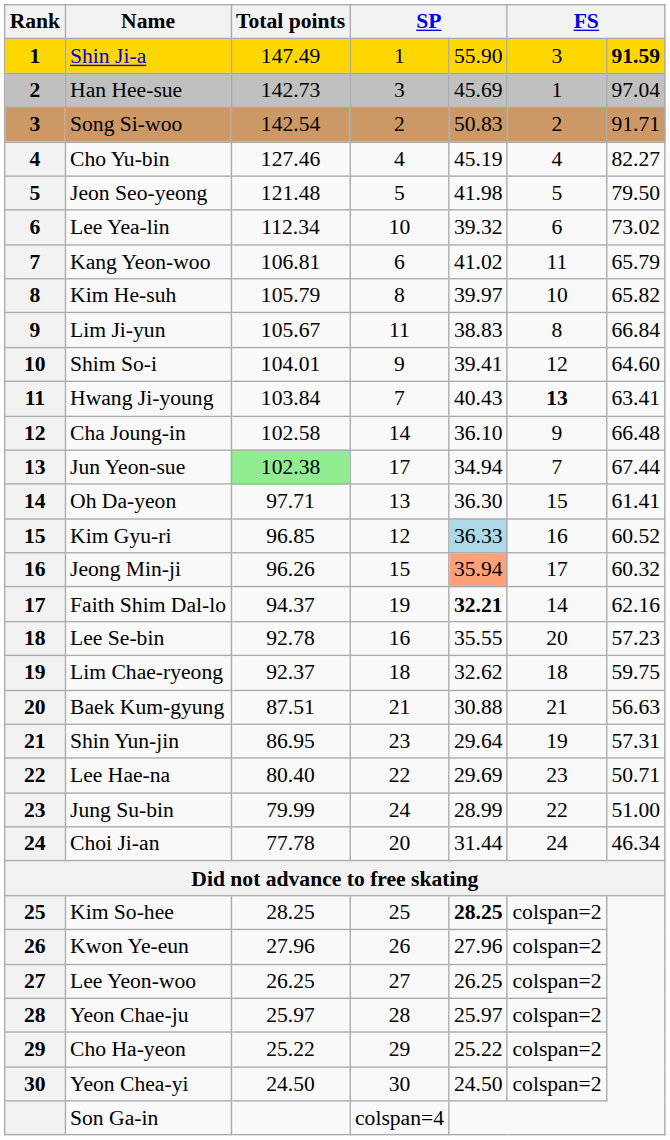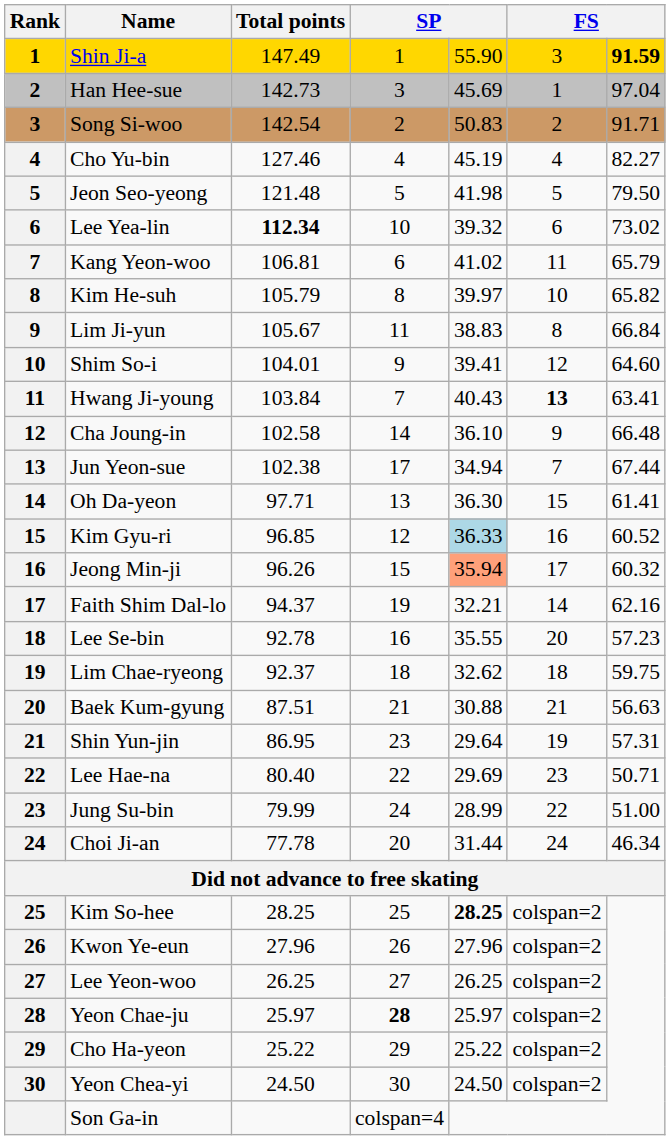Lee Yea-lin | Total points: normal -> bold
Jun Yeon-sue | Total points: lightgreen background -> no background
Faith Shim Dal-lo | column 5: bold -> normal
Yeon Chae-ju | column 4: normal -> bold
